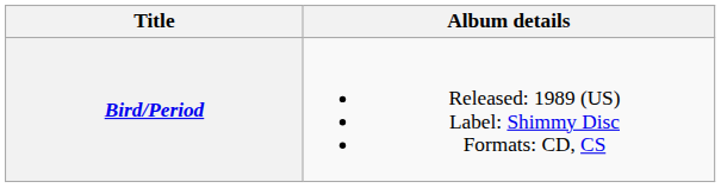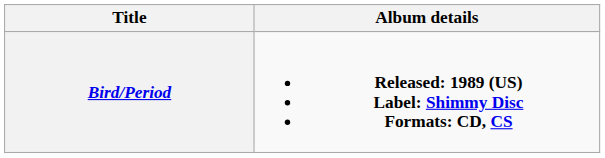Bird/Period | Album details: normal -> bold
